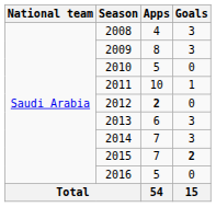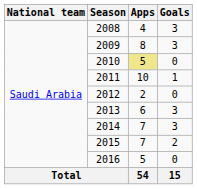2010 | Apps: no background -> khaki background
2012 | Apps: bold -> normal
2015 | Goals: bold -> normal
